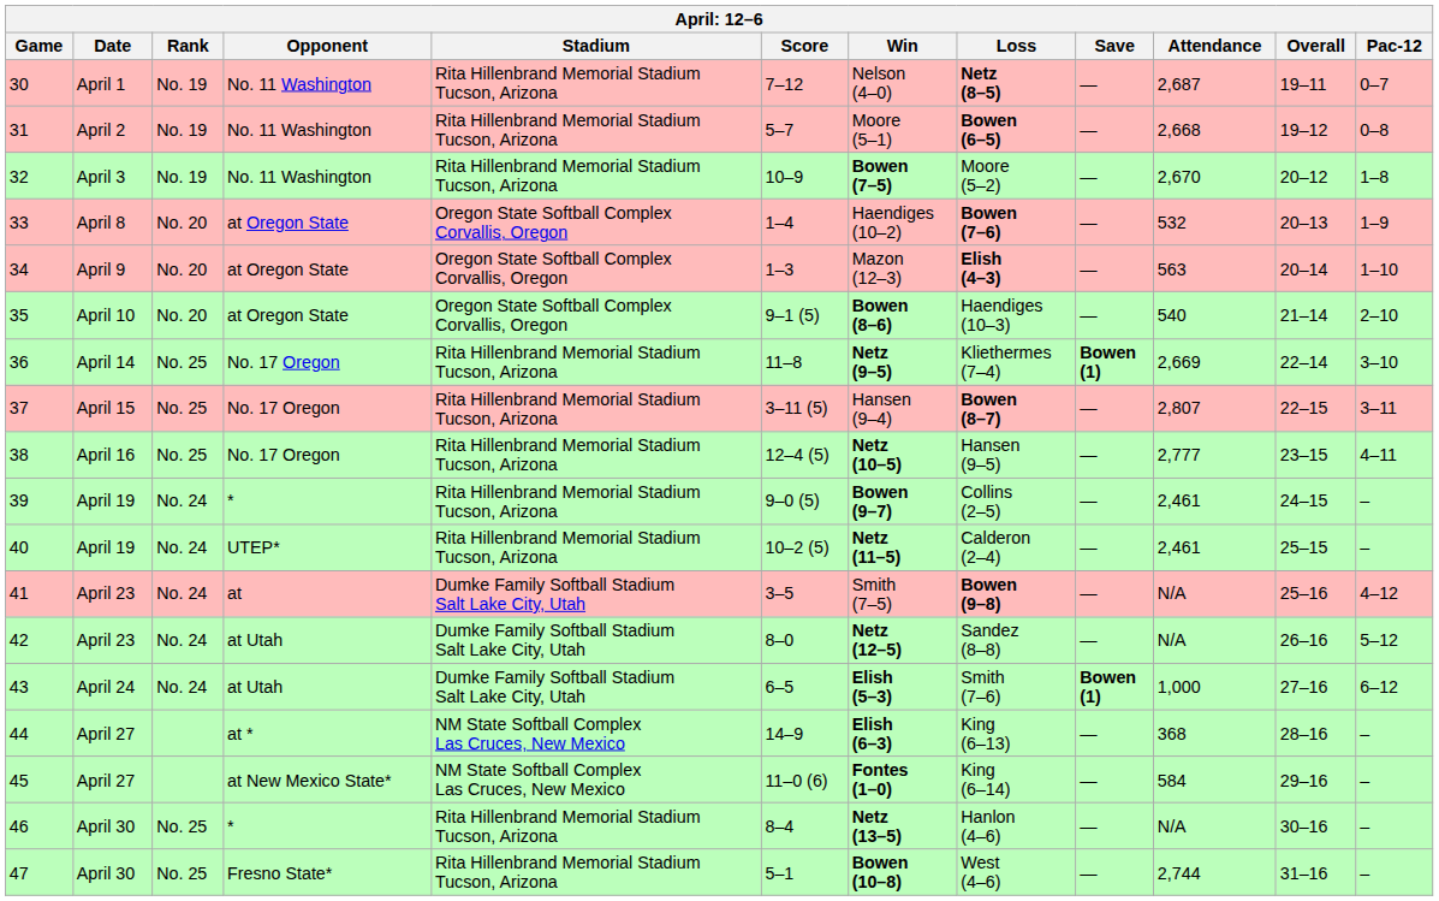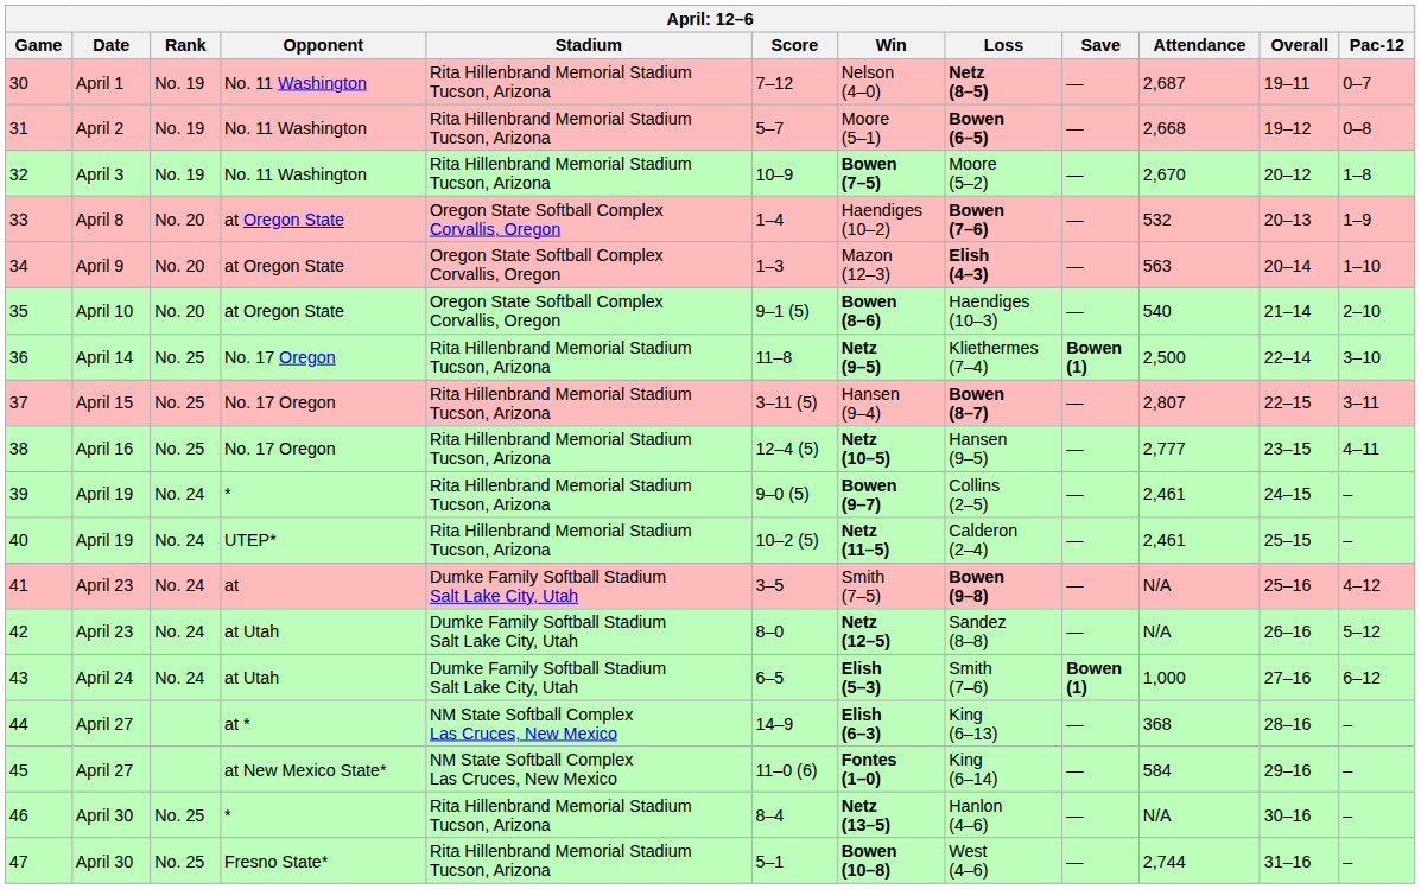36 | Attendance: 2,669 -> 2,500
